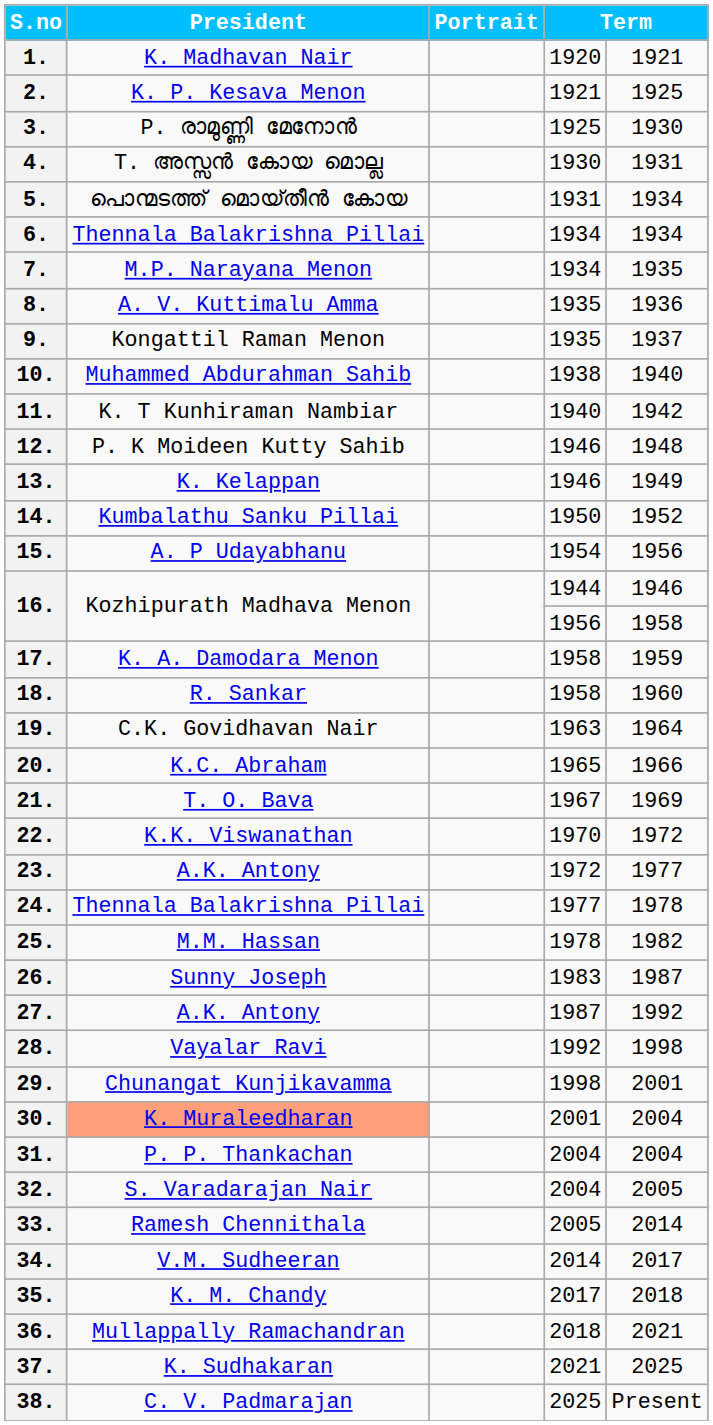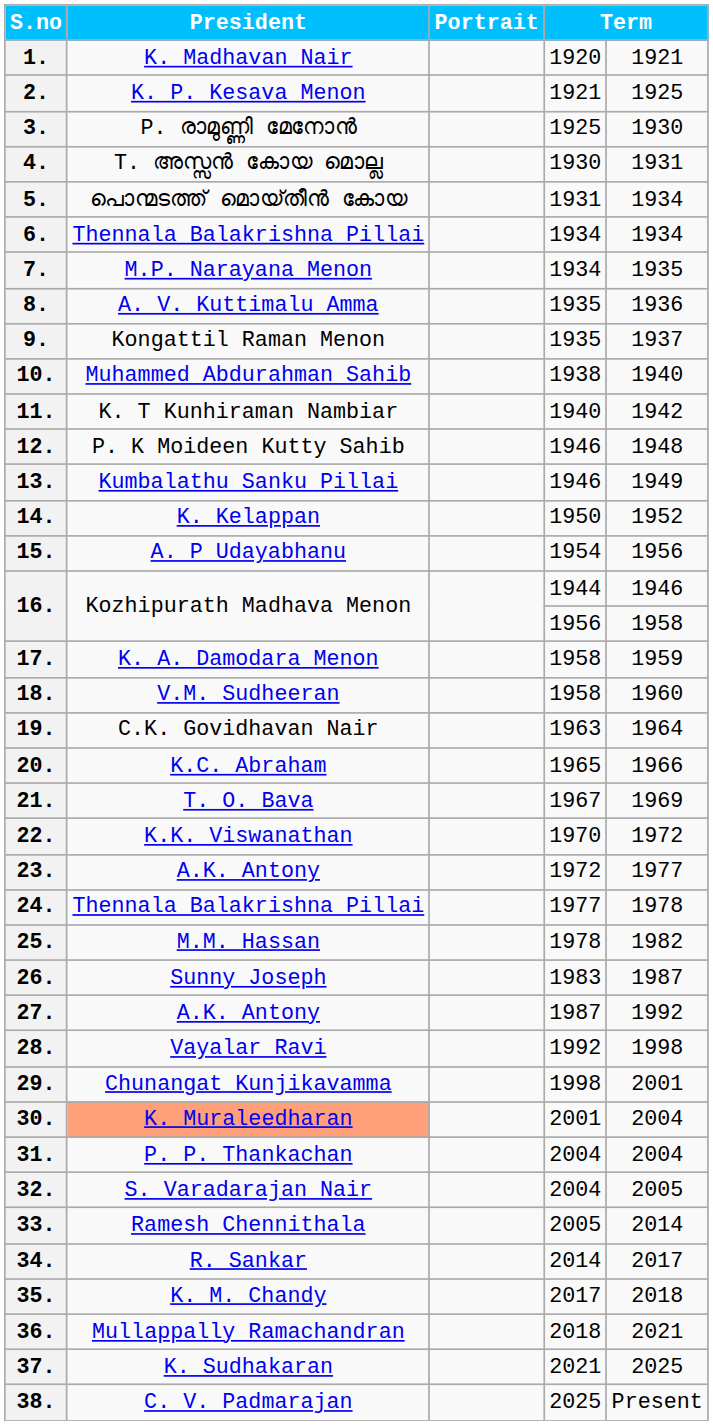13. | President: K. Kelappan -> Kumbalathu Sanku Pillai
14. | President: Kumbalathu Sanku Pillai -> K. Kelappan
18. | President: R. Sankar -> V.M. Sudheeran
34. | President: V.M. Sudheeran -> R. Sankar
